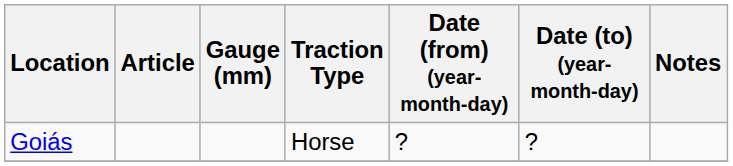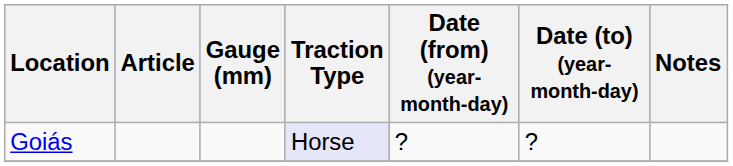Goiás | Traction Type: no background -> lavender background
